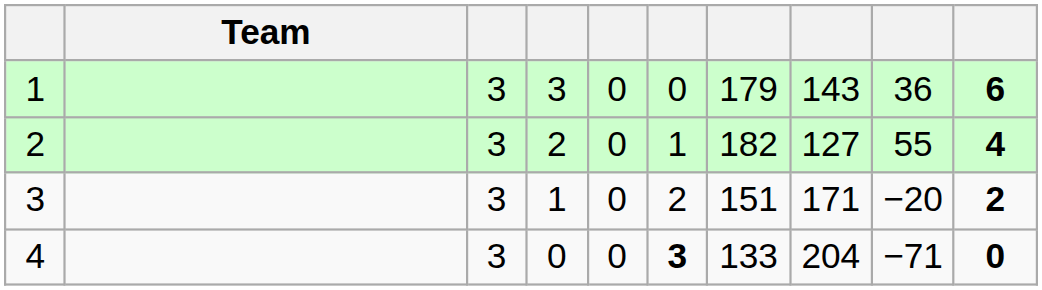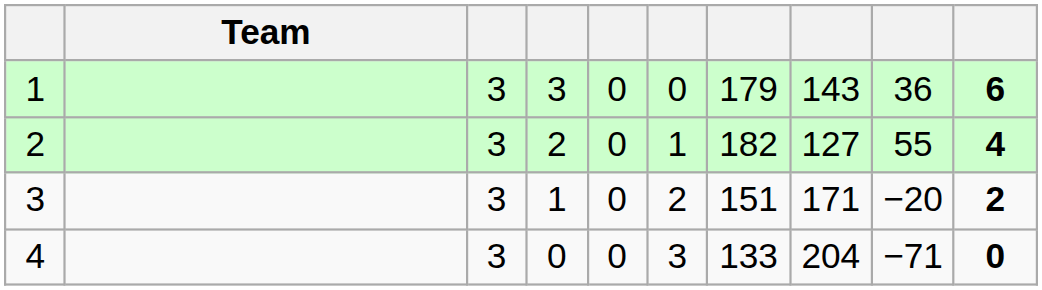row 5 | column 6: bold -> normal
